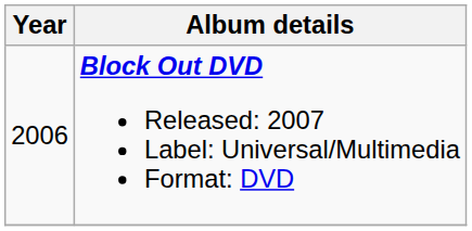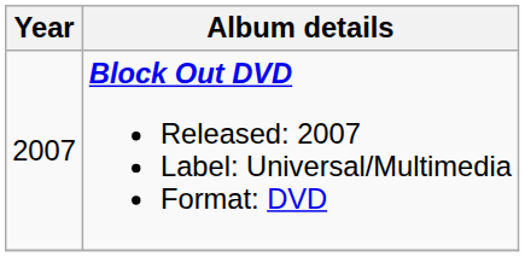row 2 | Year: 2006 -> 2007
